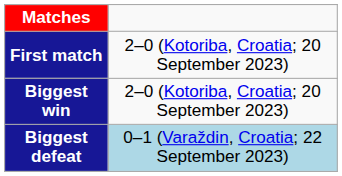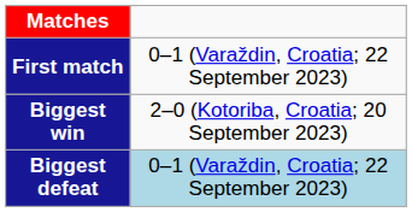First match | column 2: 2–0 (Kotoriba, Croatia; 20 September 2023) -> 0–1 (Varaždin, Croatia; 22 September 2023)
